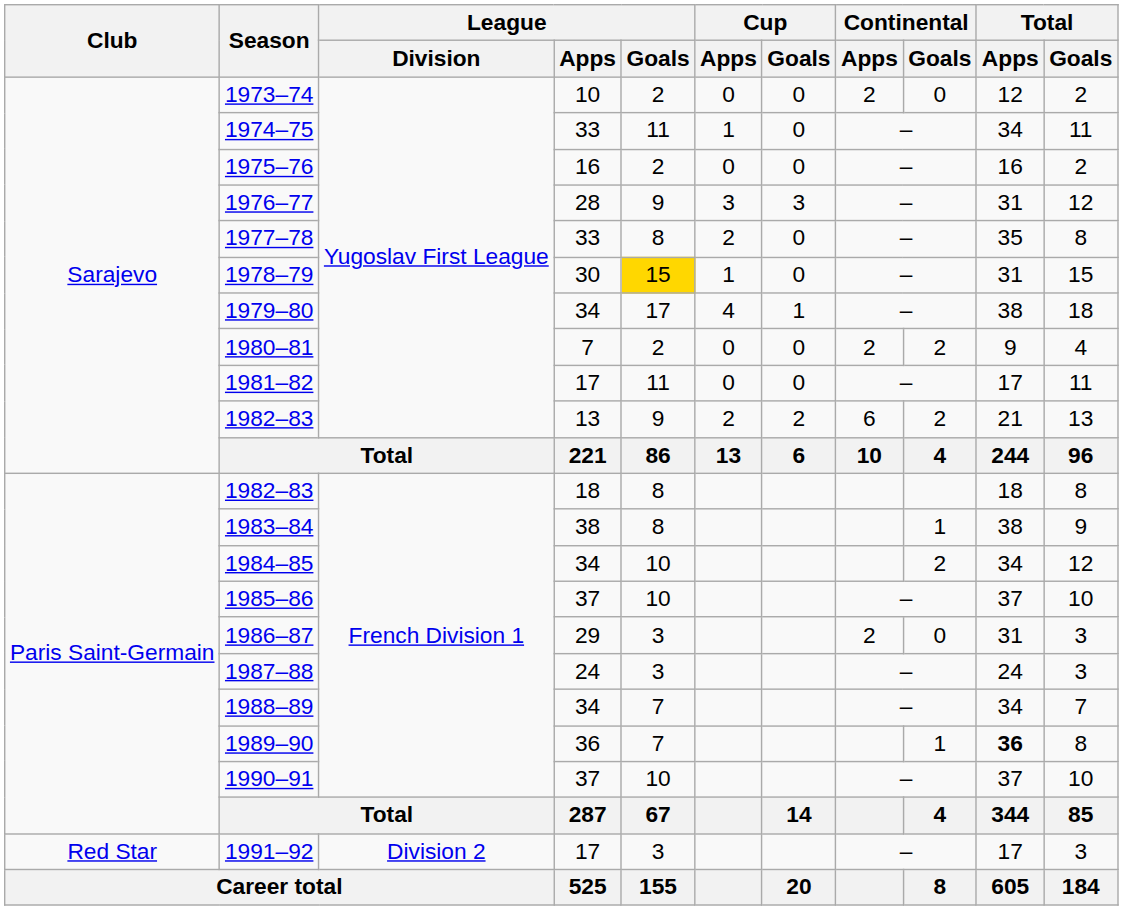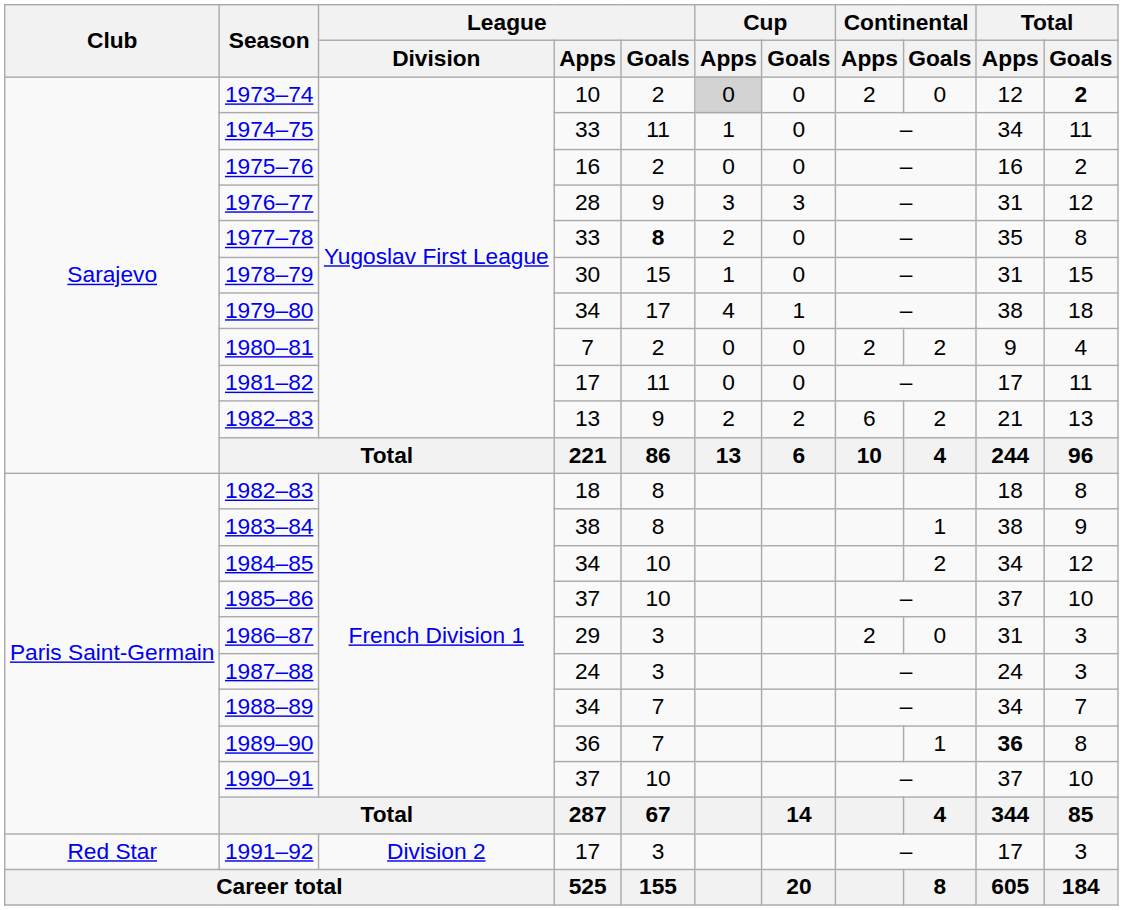1973–74 | Cup / Apps: no background -> lightgrey background
1973–74 | Total / Goals: normal -> bold
1977–78 | League / Goals: normal -> bold
1978–79 | League / Goals: gold background -> no background
